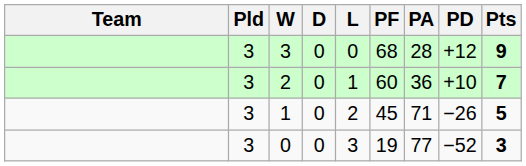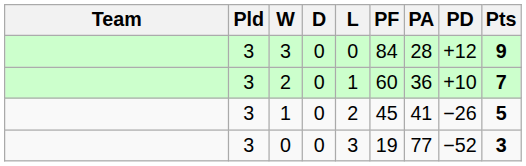row 2 | PF: 68 -> 84
row 4 | PA: 71 -> 41
